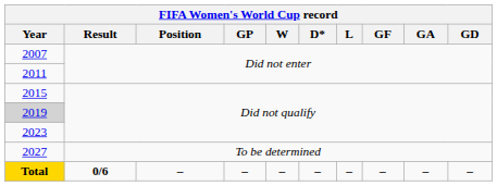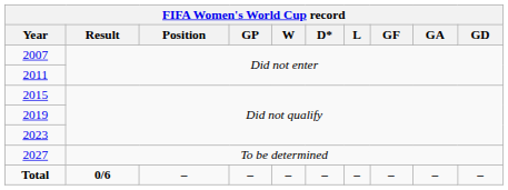2019 | Year: lightgrey background -> no background
Total | Year: gold background -> no background
